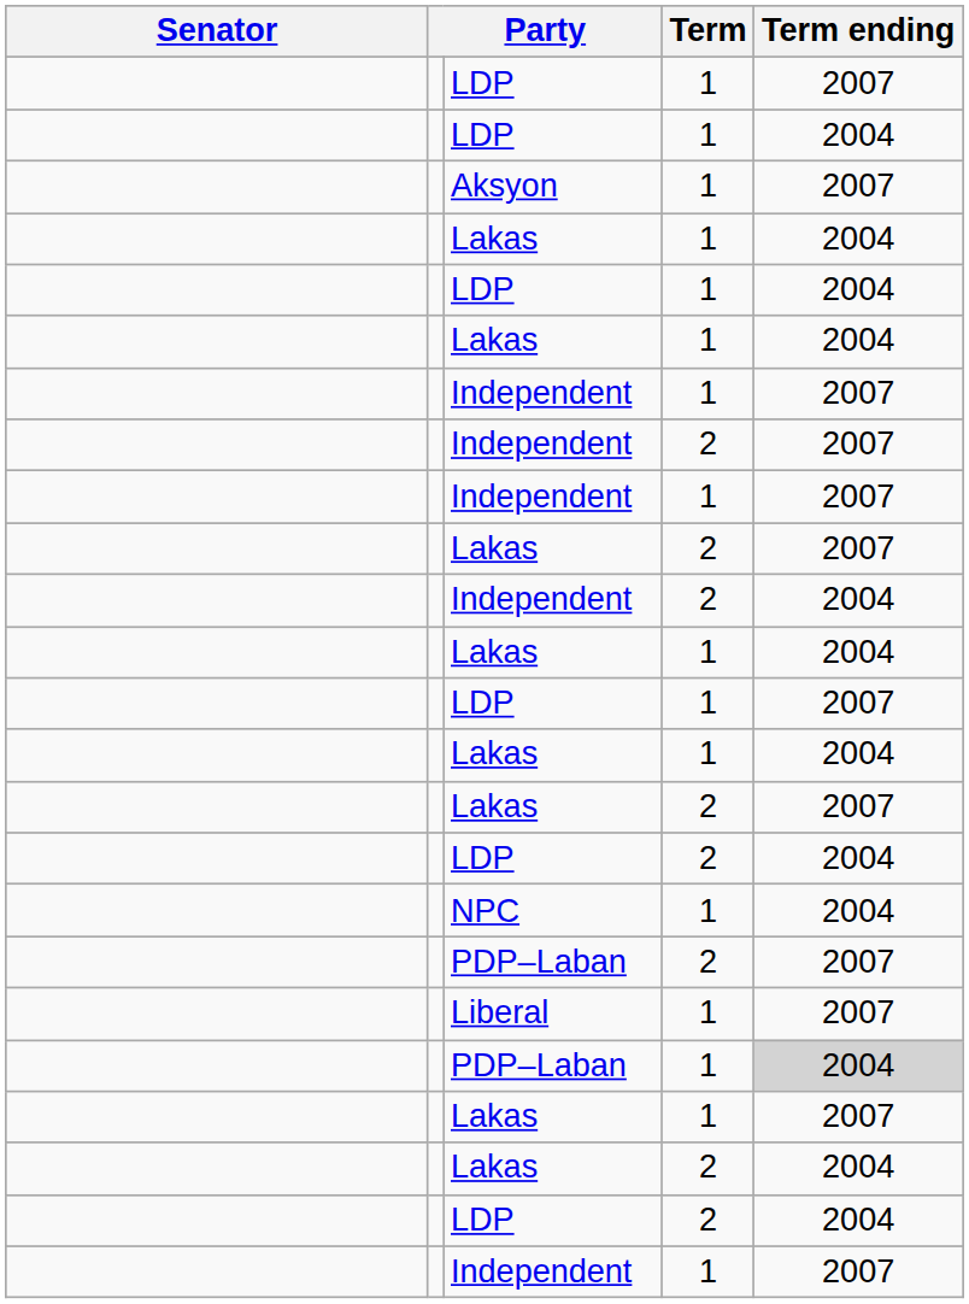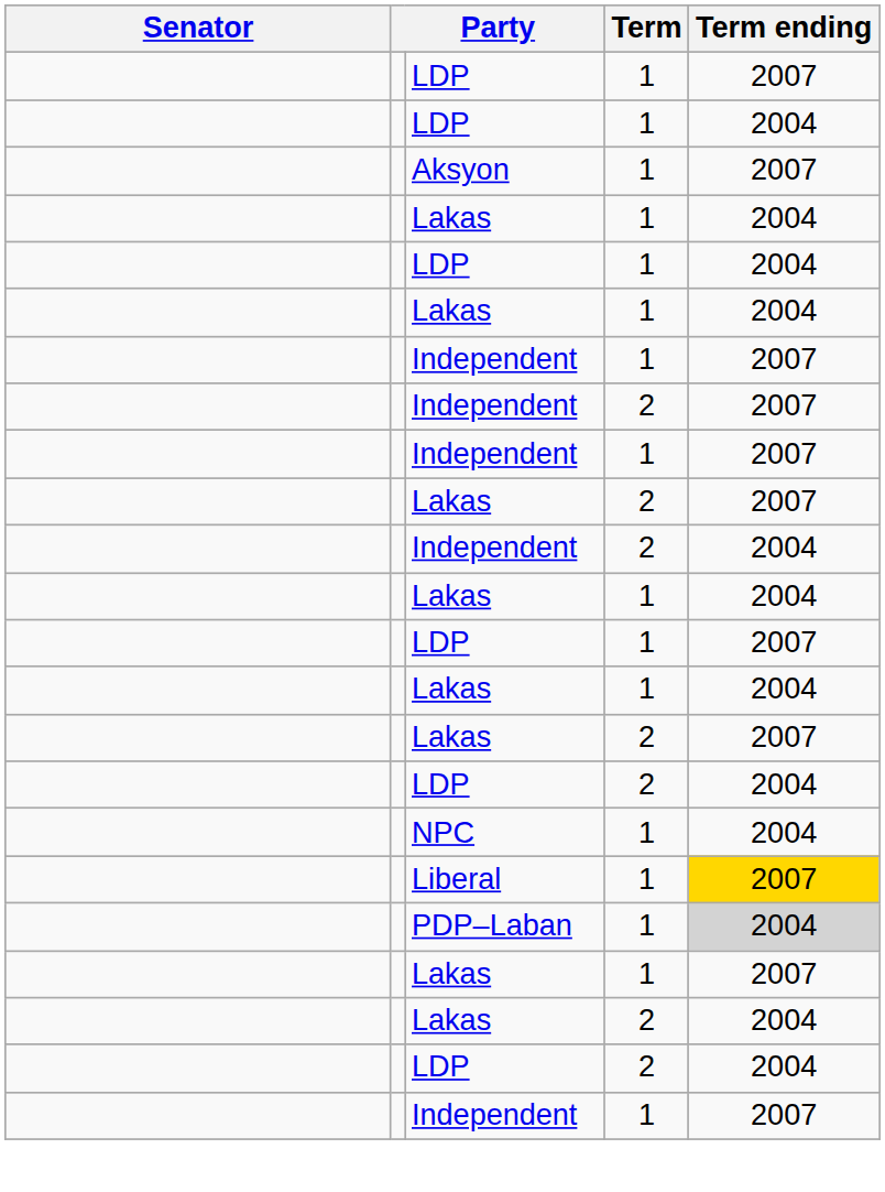- row: PDP–Laban | 2 | 2007
Liberal | Term ending: no background -> gold background
